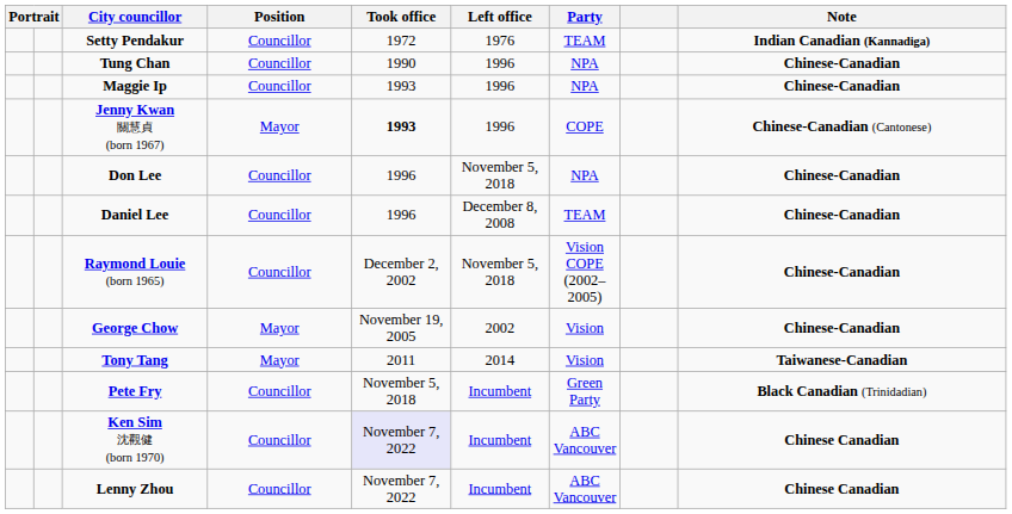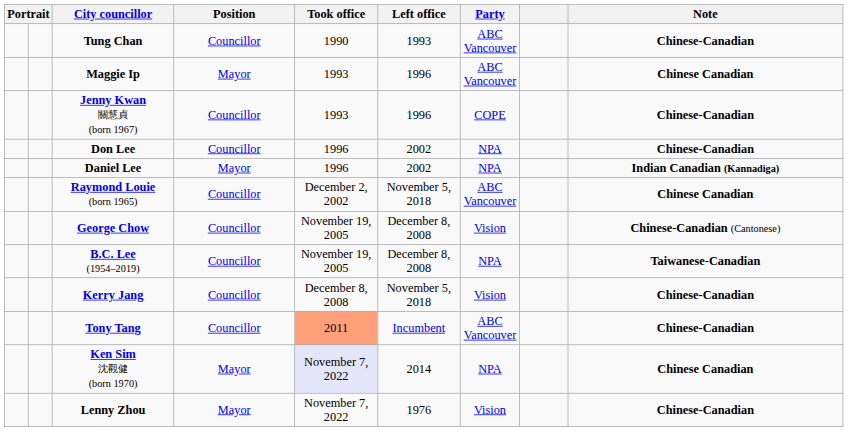- row: Setty Pendakur | Councillor | 1972 | 1976 | TEAM | Indian Canadian (Kannadiga)
Tung Chan | Left office: 1996 -> 1993
Tung Chan | Party: NPA -> ABC Vancouver
Maggie Ip | Position: Councillor -> Mayor
Maggie Ip | Party: NPA -> ABC Vancouver
Maggie Ip | Note: Chinese-Canadian -> Chinese Canadian
Jenny Kwan 關慧貞 (born 1967) | Position: Mayor -> Councillor
Jenny Kwan 關慧貞 (born 1967) | Took office: bold -> normal
Jenny Kwan 關慧貞 (born 1967) | Note: Chinese-Canadian (Cantonese) -> Chinese-Canadian
Don Lee | Left office: November 5, 2018 -> 2002
Daniel Lee | Position: Councillor -> Mayor
Daniel Lee | Left office: December 8, 2008 -> 2002
Daniel Lee | Party: TEAM -> NPA
Daniel Lee | Note: Chinese-Canadian -> Indian Canadian (Kannadiga)
Raymond Louie (born 1965) | Party: Vision COPE (2002–2005) -> ABC Vancouver
Raymond Louie (born 1965) | Note: Chinese-Canadian -> Chinese Canadian
George Chow | Position: Mayor -> Councillor
George Chow | Left office: 2002 -> December 8, 2008
George Chow | Note: Chinese-Canadian -> Chinese-Canadian (Cantonese)
+ row: B.C. Lee (1954–2019) | Councillor | November 19, 2005 | December 8, 2008 | NPA | Taiwanese-Canadian
+ row: Kerry Jang | Councillor | December 8, 2008 | November 5, 2018 | Vision | Chinese-Canadian
Tony Tang | Position: Mayor -> Councillor
Tony Tang | Took office: no background -> lightsalmon background
Tony Tang | Left office: 2014 -> Incumbent
Tony Tang | Party: Vision -> ABC Vancouver
Tony Tang | Note: Taiwanese-Canadian -> Chinese-Canadian
- row: Pete Fry | Councillor | November 5, 2018 | Incumbent | Green Party | Black Canadian (Trinidadian)
Ken Sim 沈觀健 (born 1970) | Position: Councillor -> Mayor
Ken Sim 沈觀健 (born 1970) | Left office: Incumbent -> 2014
Ken Sim 沈觀健 (born 1970) | Party: ABC Vancouver -> NPA
Lenny Zhou | Position: Councillor -> Mayor
Lenny Zhou | Left office: Incumbent -> 1976
Lenny Zhou | Party: ABC Vancouver -> Vision
Lenny Zhou | Note: Chinese Canadian -> Chinese-Canadian
